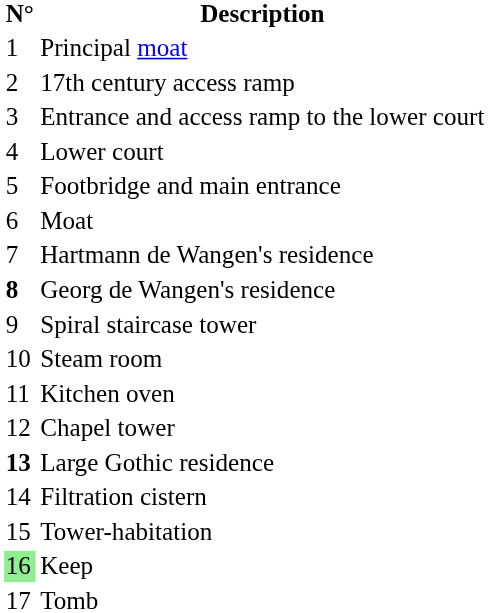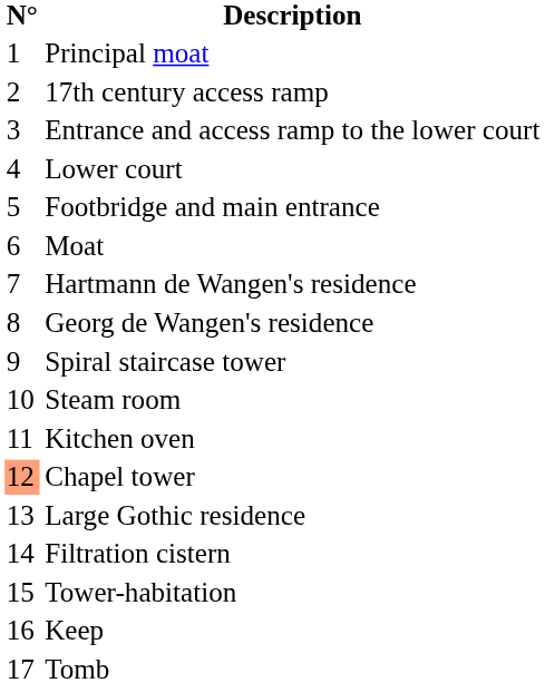Georg de Wangen's residence | N°: bold -> normal
Chapel tower | N°: no background -> lightsalmon background
Large Gothic residence | N°: bold -> normal
Keep | N°: lightgreen background -> no background
